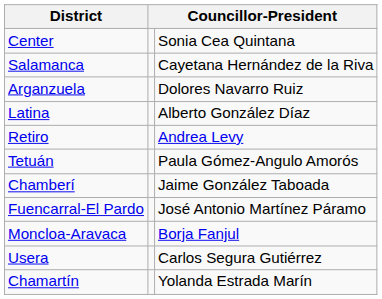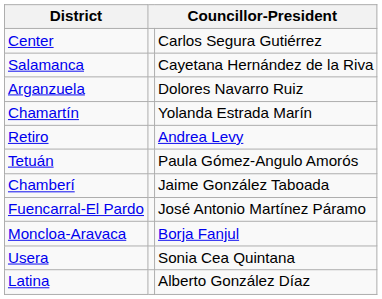Center | column 3: Sonia Cea Quintana -> Carlos Segura Gutiérrez
rows swapped: Chamartín <-> Latina
Usera | column 3: Carlos Segura Gutiérrez -> Sonia Cea Quintana
